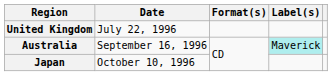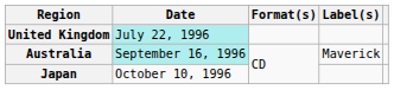United Kingdom | Date: no background -> paleturquoise background
Australia | Date: no background -> paleturquoise background
Australia | Label(s): paleturquoise background -> no background
